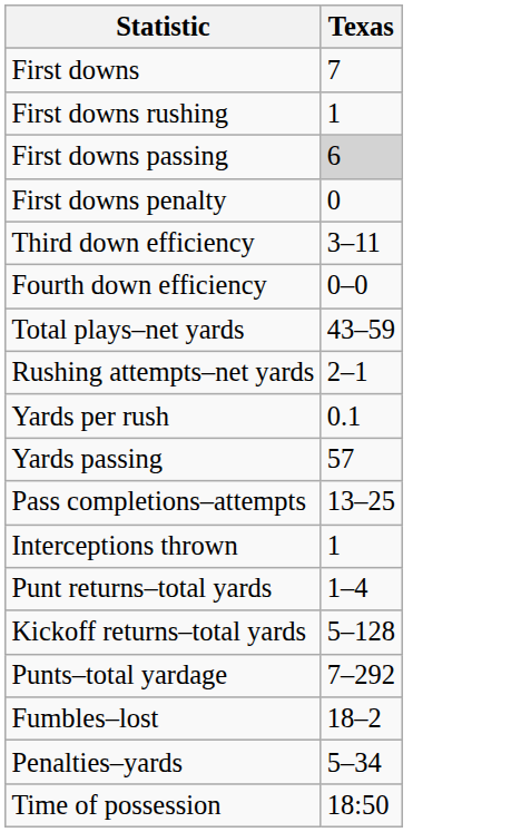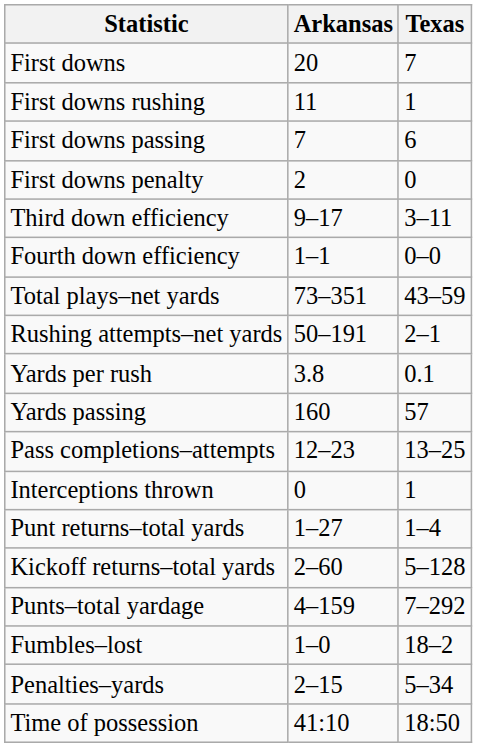+ column: Arkansas | 20 | 11 | 7 | 2 | 9–17 | 1–1 | 73–351 | 50–191 | 3.8 | 160 | 12–23 | 0 | 1–27 | 2–60 | 4–159 | 1–0 | 2–15 | 41:10
First downs passing | Texas: lightgrey background -> no background
